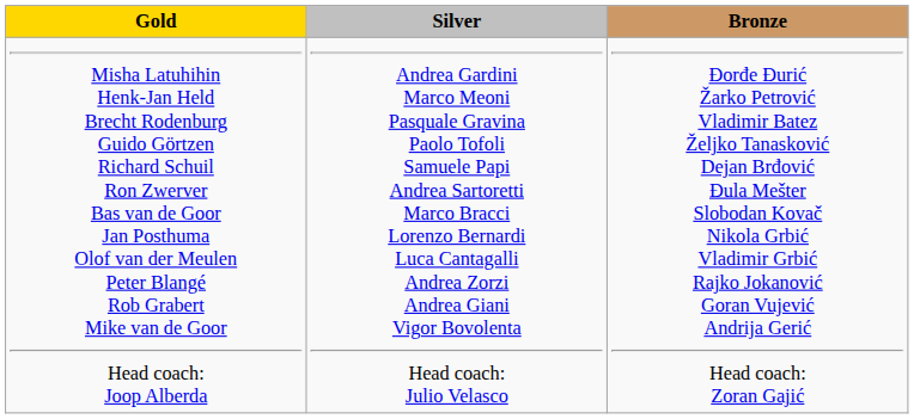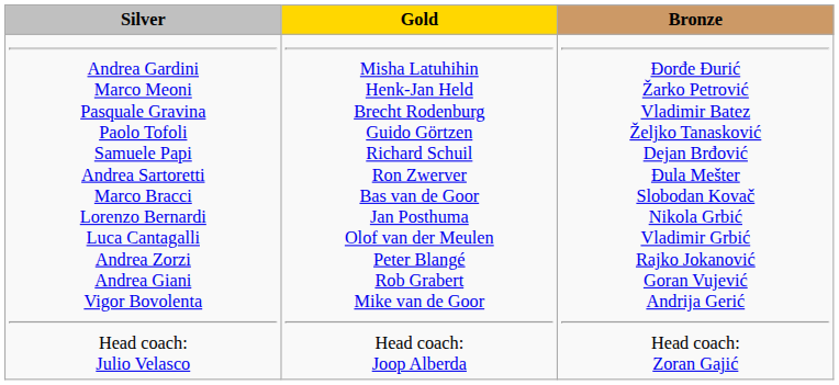columns swapped: Gold <-> Silver
